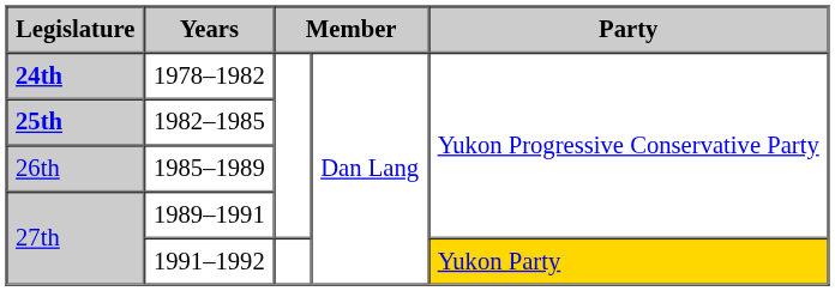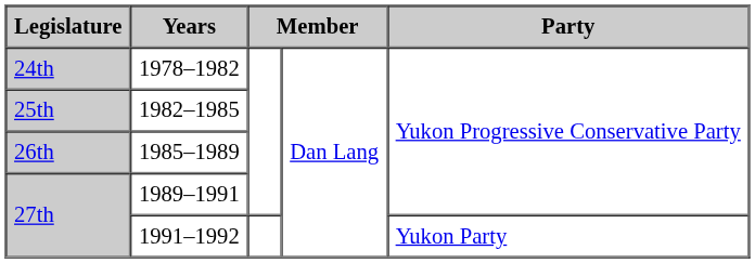1978–1982 | Legislature: bold -> normal
1982–1985 | Legislature: bold -> normal
1991–1992 | Party: gold background -> no background
